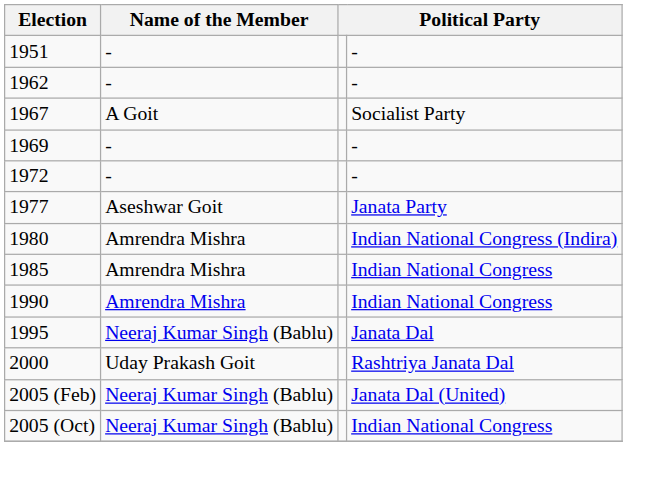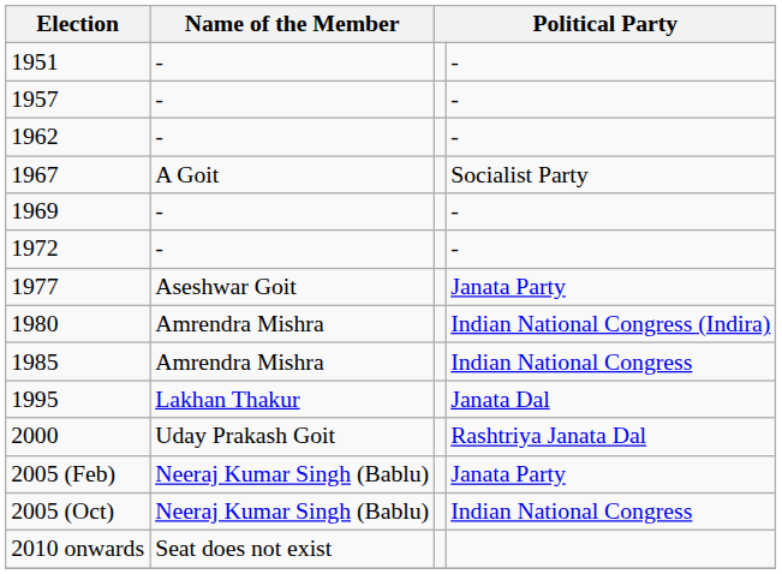+ row: 1957 | - | -
- row: 1990 | Amrendra Mishra | Indian National Congress
1995 | Name of the Member: Neeraj Kumar Singh (Bablu) -> Lakhan Thakur
2005 (Feb) | column 4: Janata Dal (United) -> Janata Party
+ row: 2010 onwards | Seat does not exist
